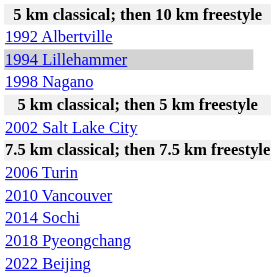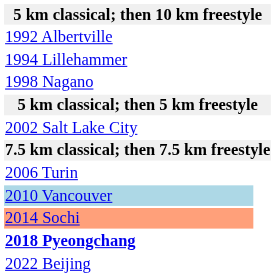1994 Lillehammer | column 1: lightgrey background -> no background
2010 Vancouver | column 1: no background -> lightblue background
2014 Sochi | column 1: no background -> lightsalmon background
2018 Pyeongchang | column 1: normal -> bold
